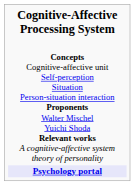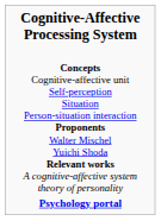row 3 | column 1: lavender background -> no background
